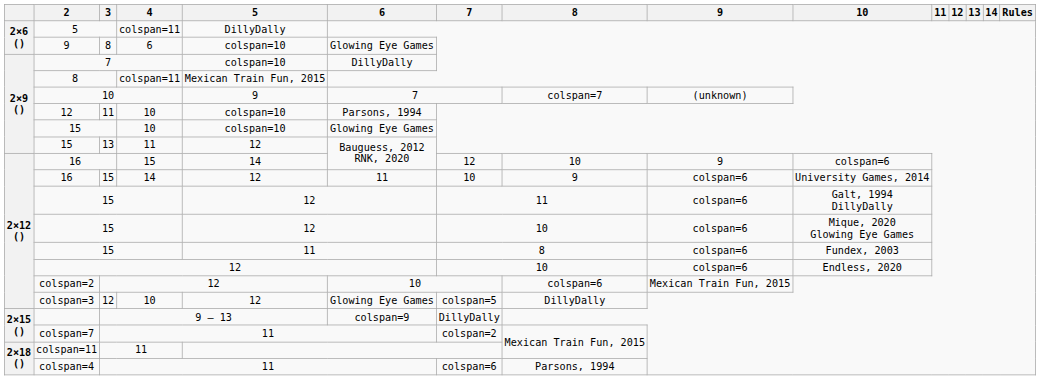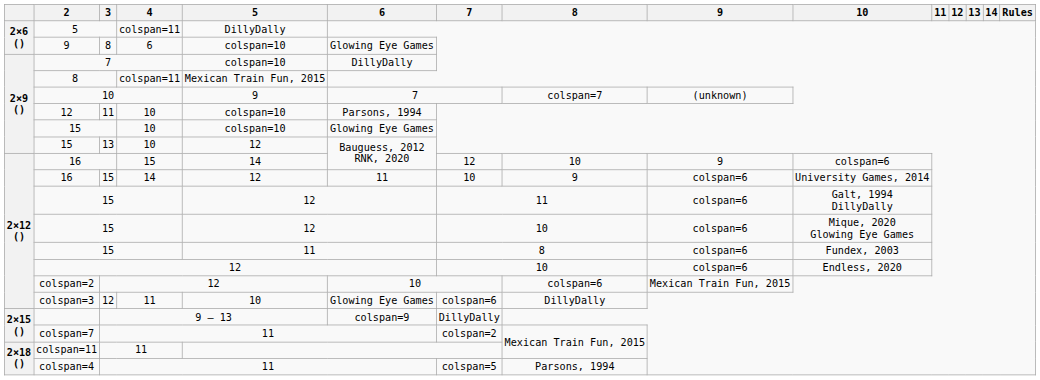15 / 13 | 4: 11 -> 10
colspan=3 | 4: 10 -> 11
colspan=3 | 5: 12 -> 10
colspan=3 | 7: colspan=5 -> colspan=6
colspan=4 | 7: colspan=6 -> colspan=5
